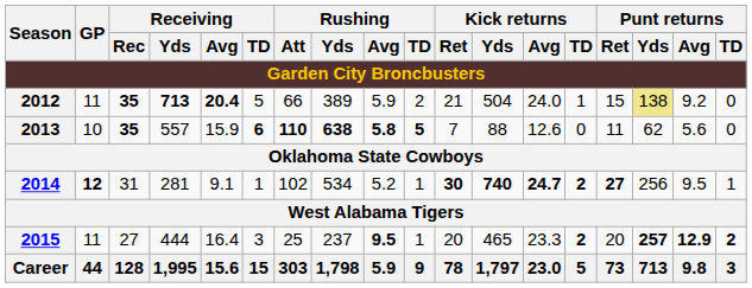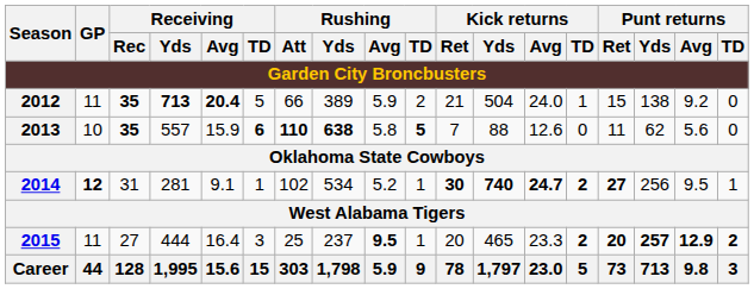2012 | Punt returns / Yds: khaki background -> no background
2013 | Rushing / Avg: bold -> normal
2015 | Punt returns / Ret: normal -> bold
